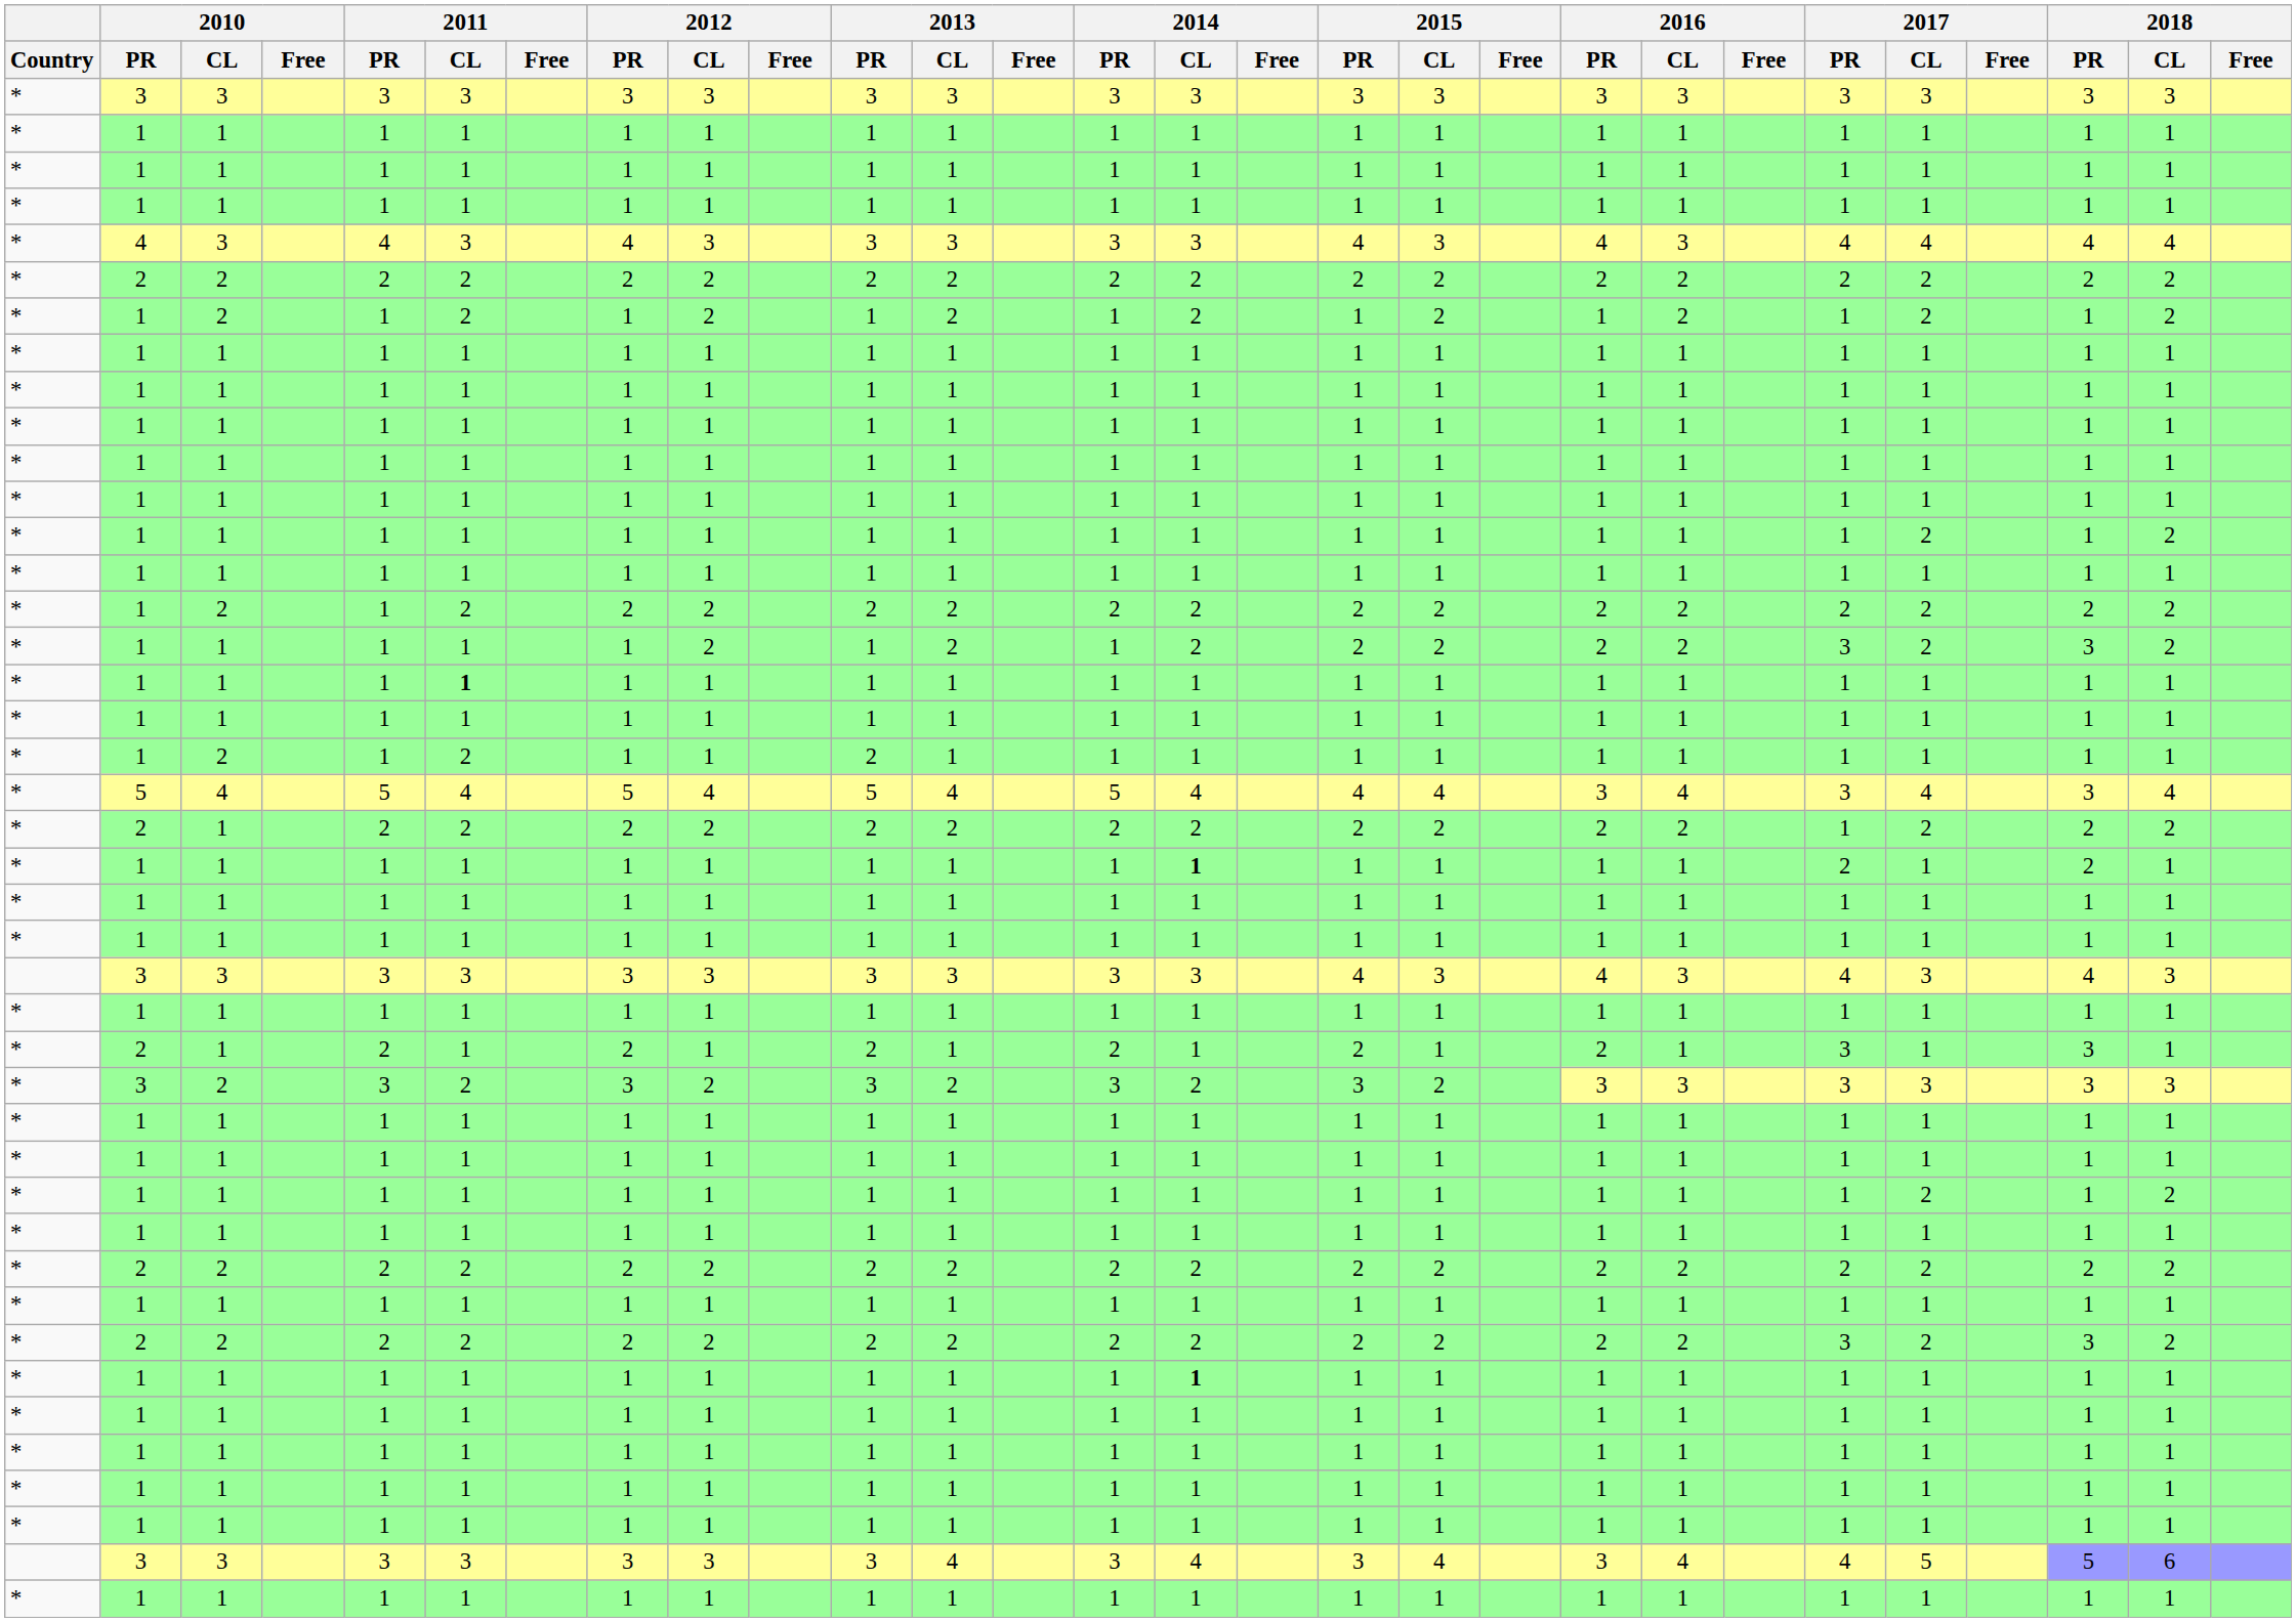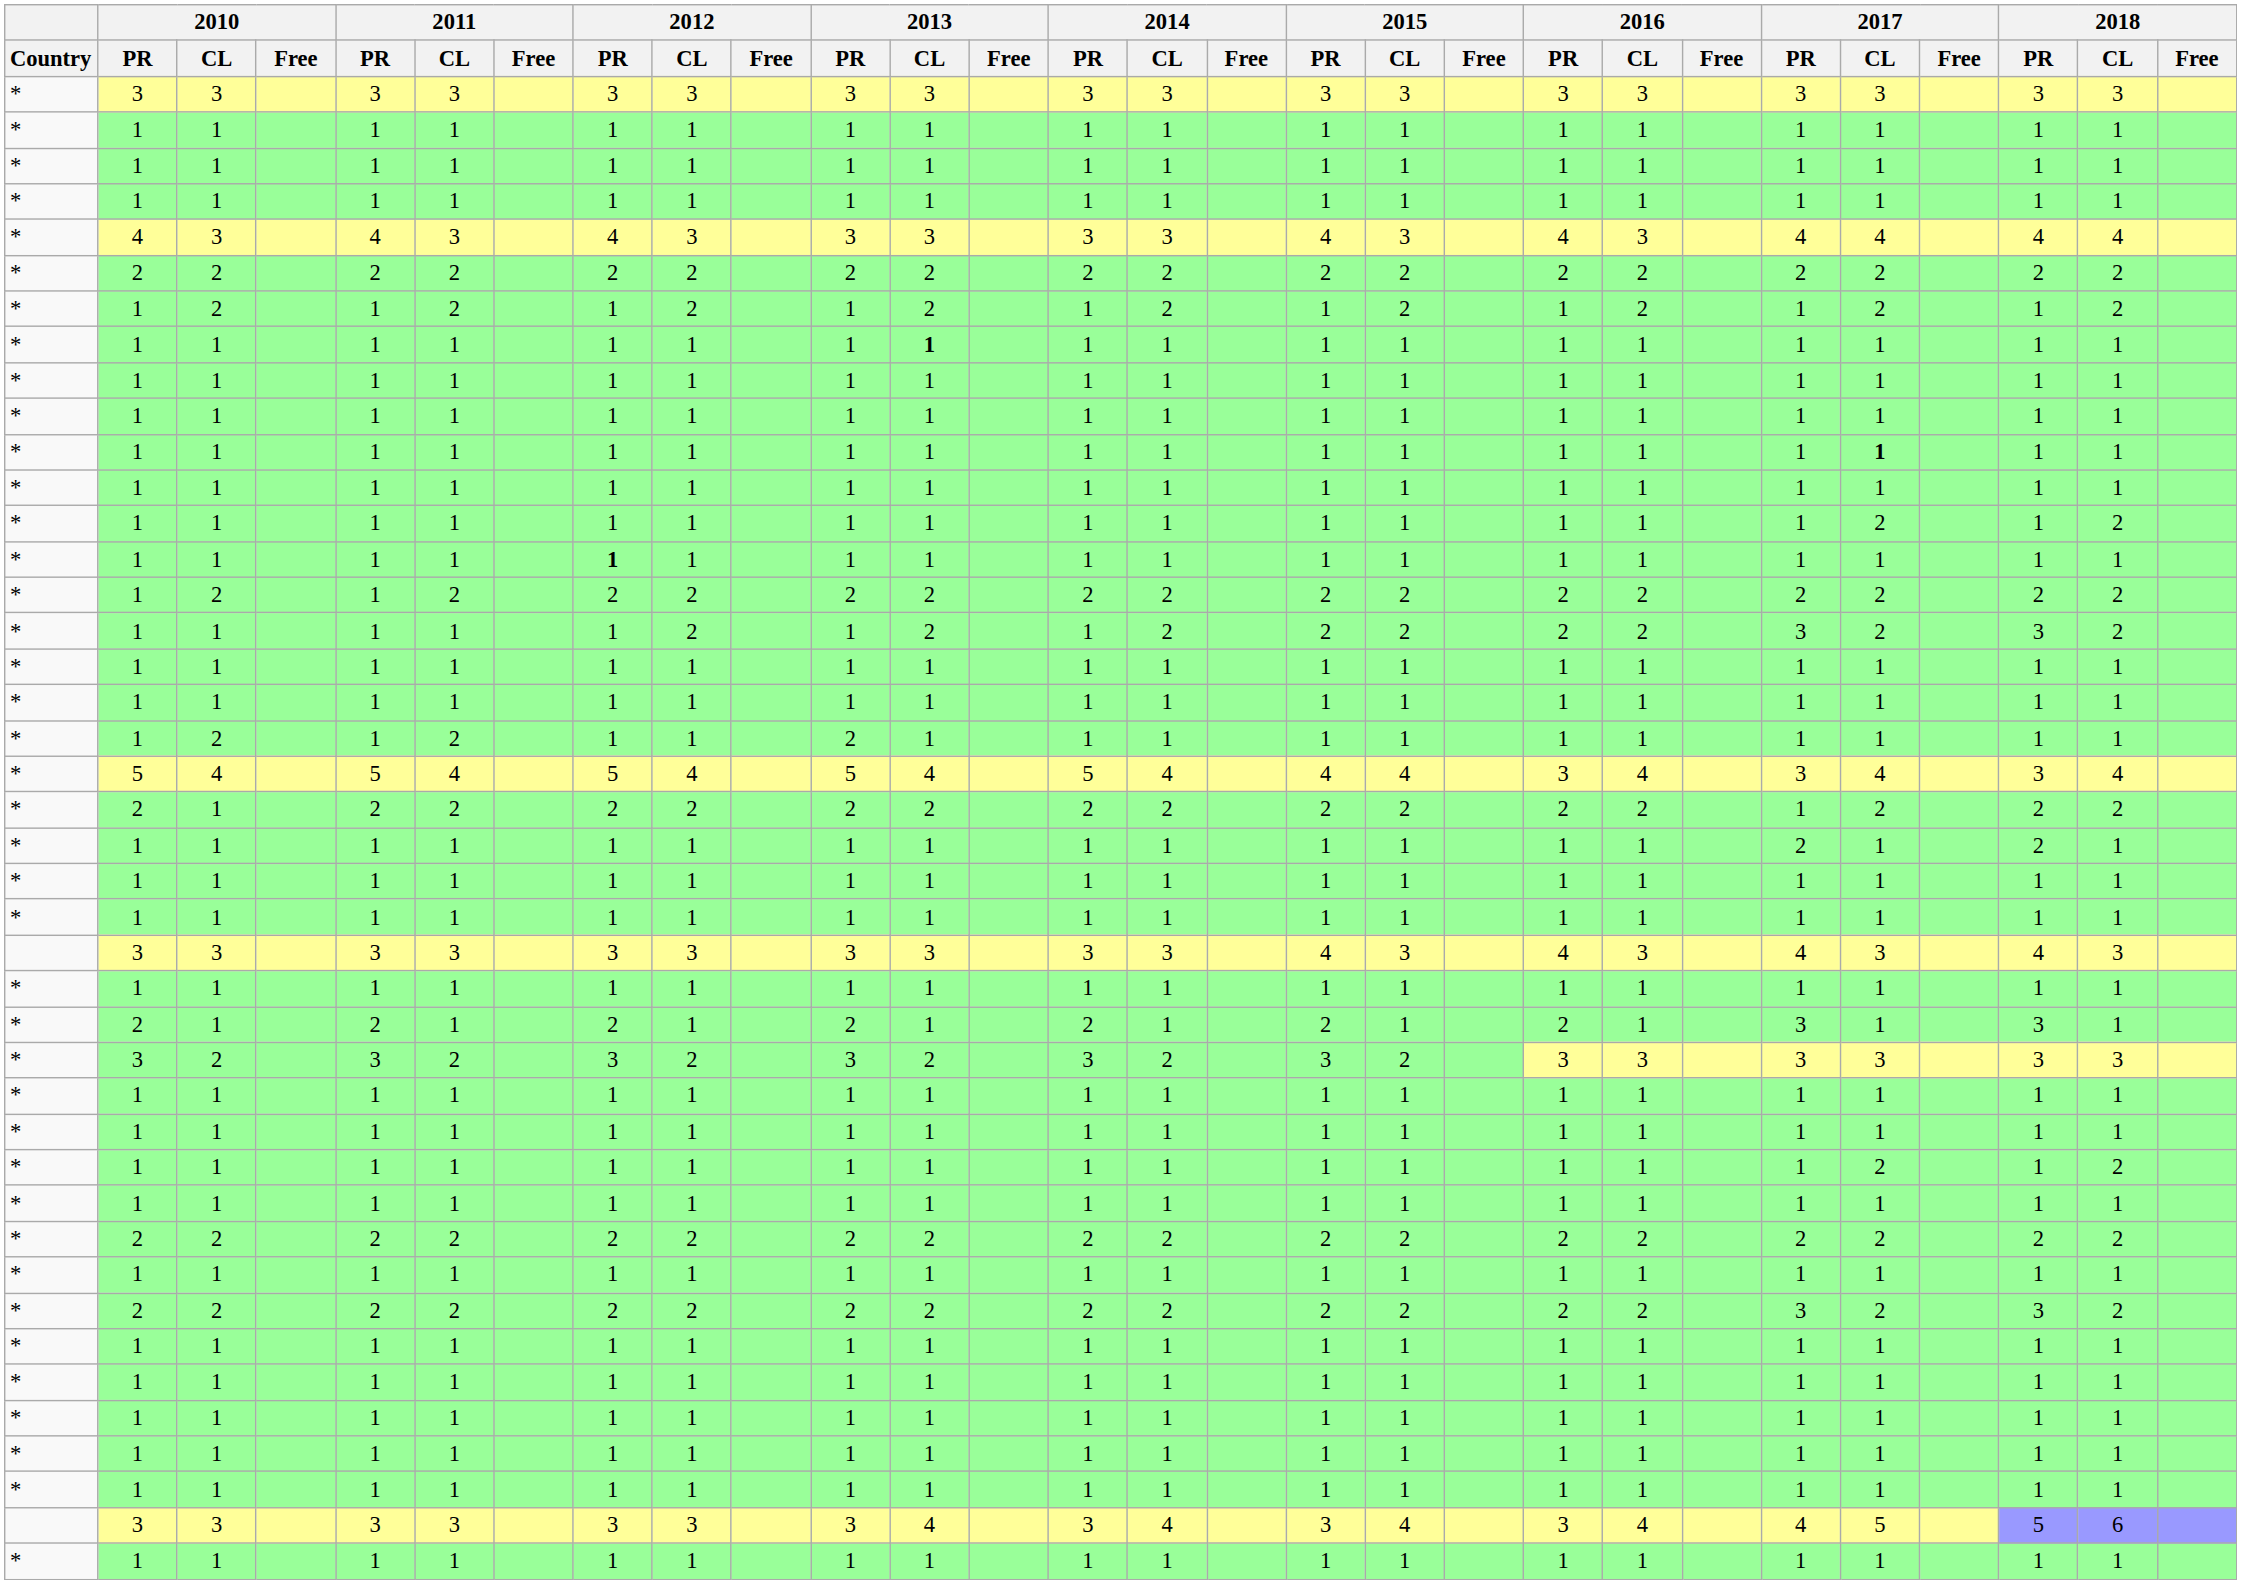row 10 | 2013 / CL: normal -> bold
row 13 | 2017 / CL: normal -> bold
row 16 | 2012 / PR: normal -> bold
row 19 | 2011 / CL: bold -> normal
row 24 | 2014 / CL: bold -> normal
row 38 | 2014 / CL: bold -> normal
